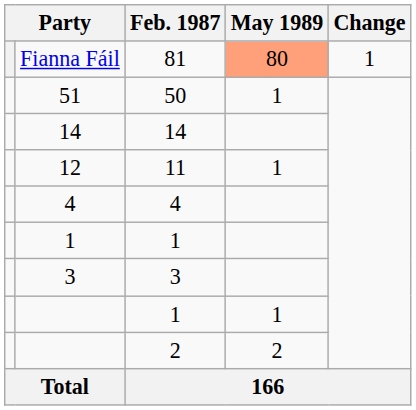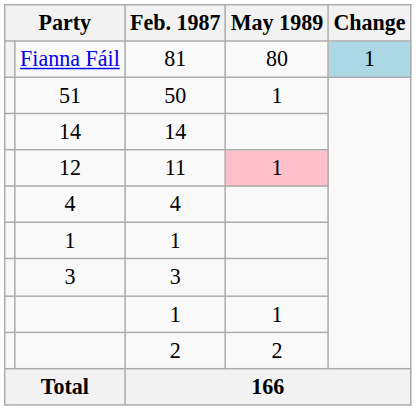Fianna Fáil | May 1989: lightsalmon background -> no background
Fianna Fáil | Change: no background -> lightblue background
12 | May 1989: no background -> pink background
